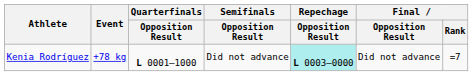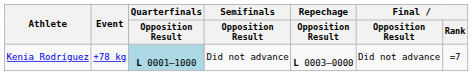Kenia Rodríguez | Quarterfinals / Opposition Result: no background -> lightblue background
Kenia Rodríguez | Repechage / Opposition Result: paleturquoise background -> no background
